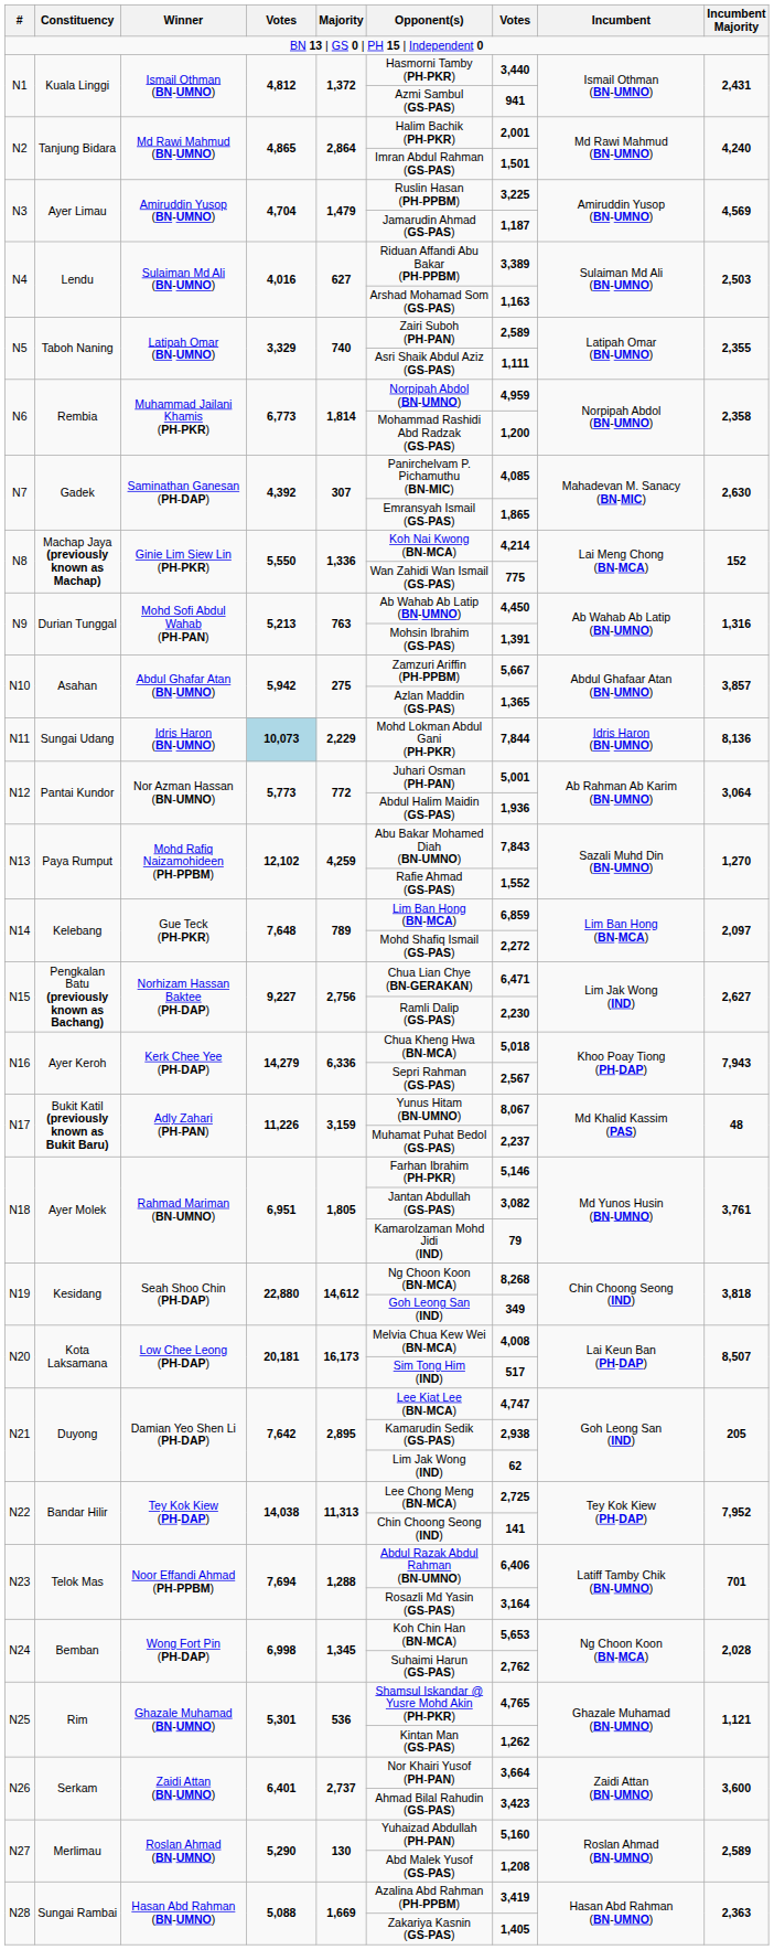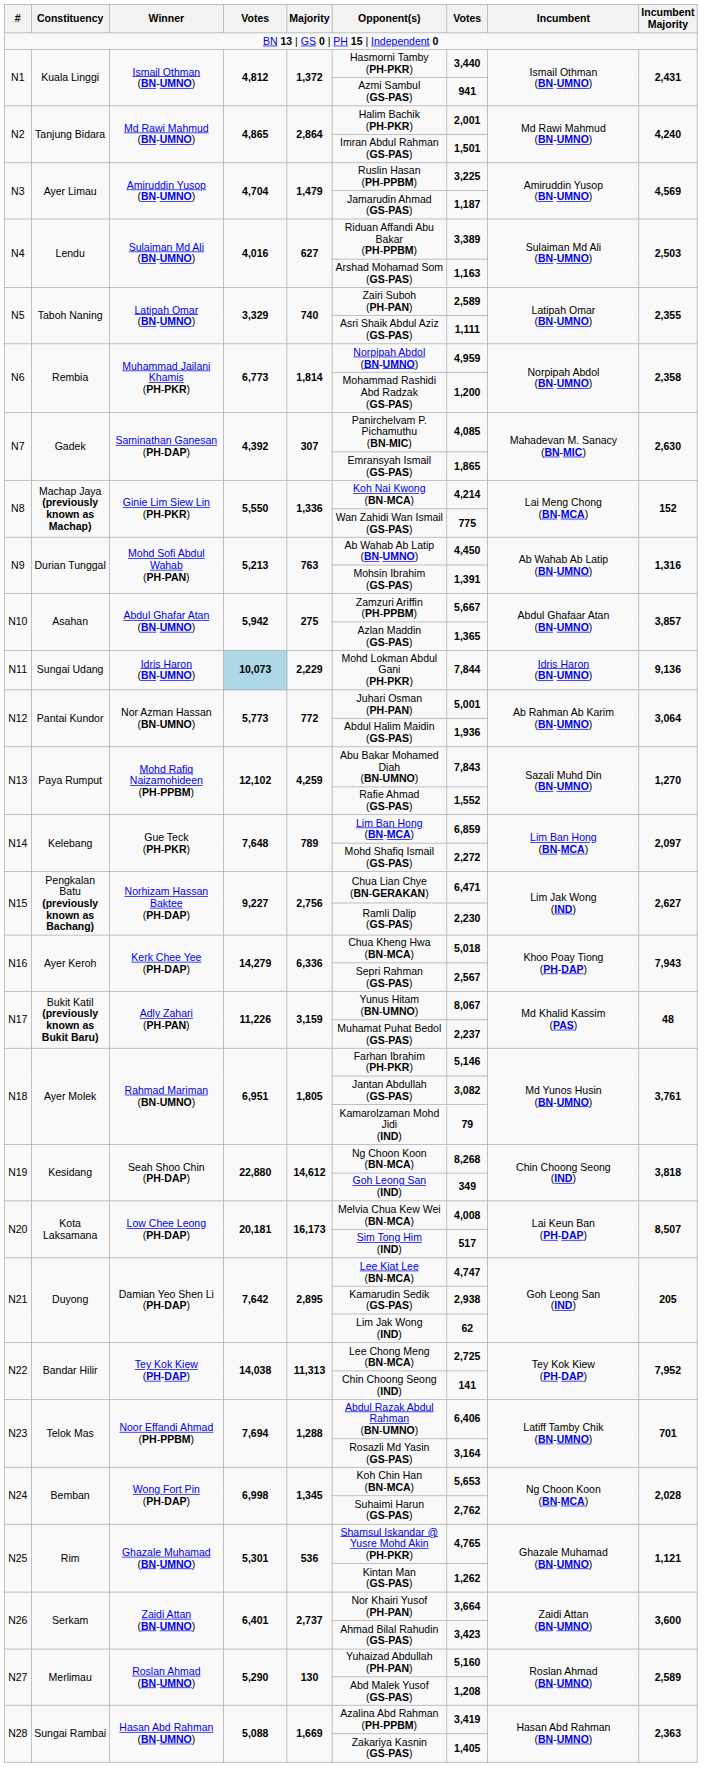N11 | Incumbent Majority: 8,136 -> 9,136
